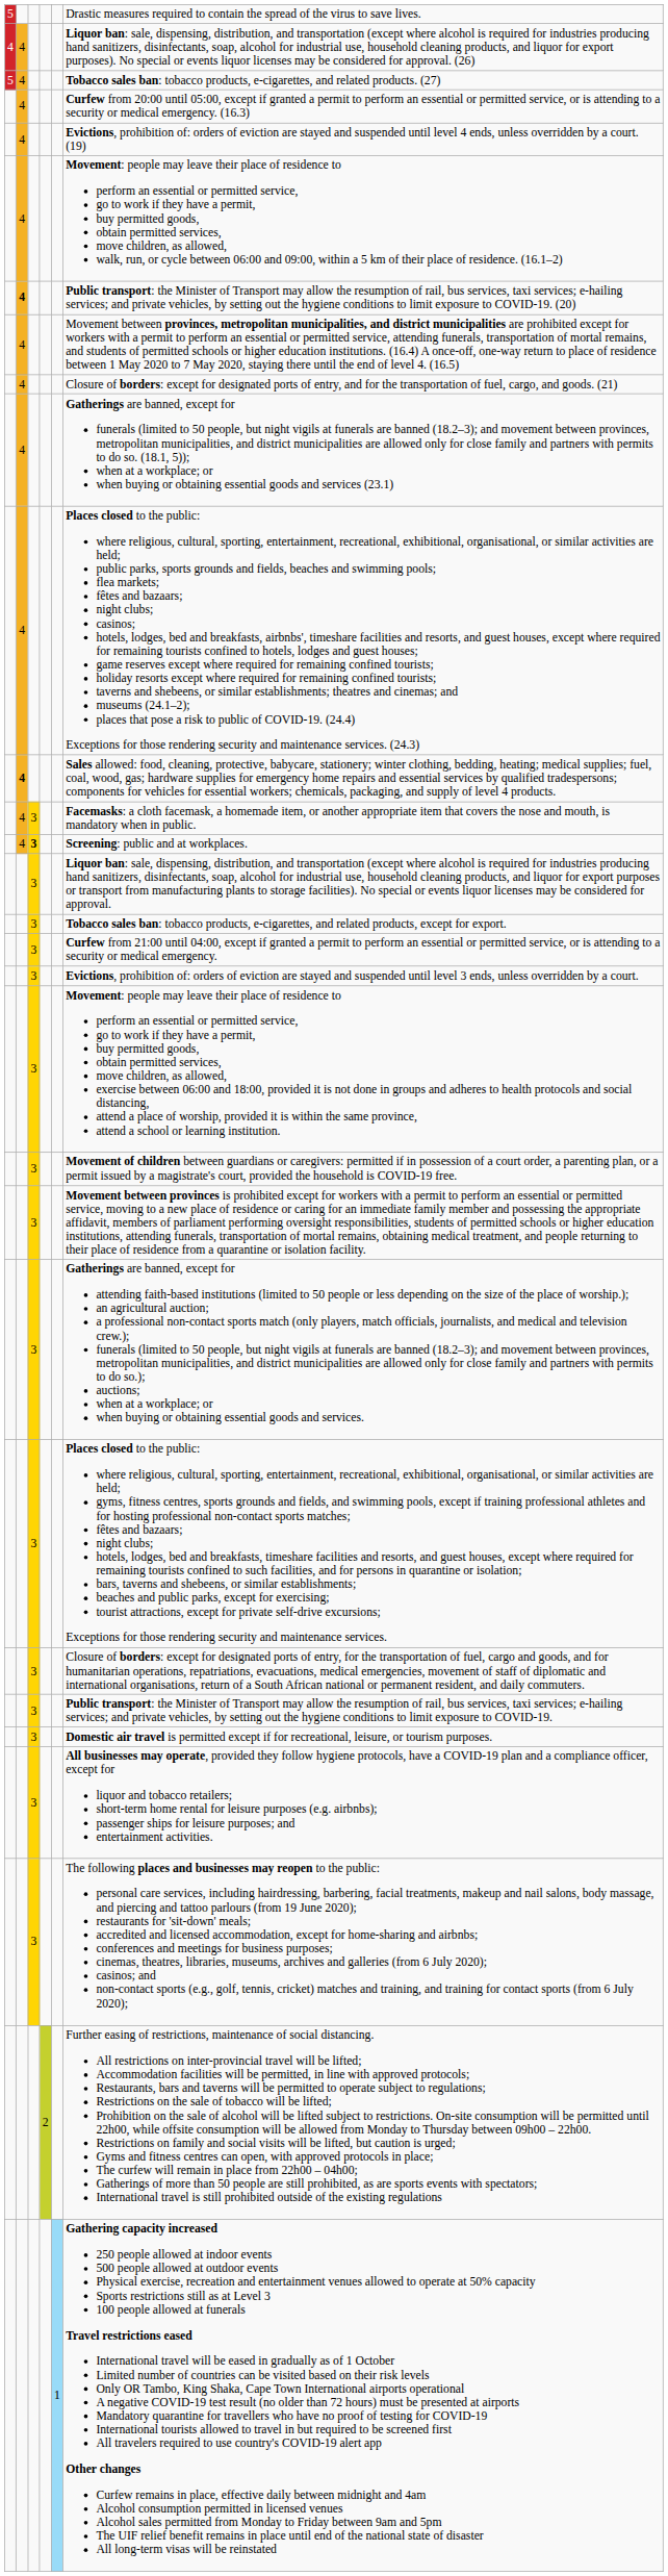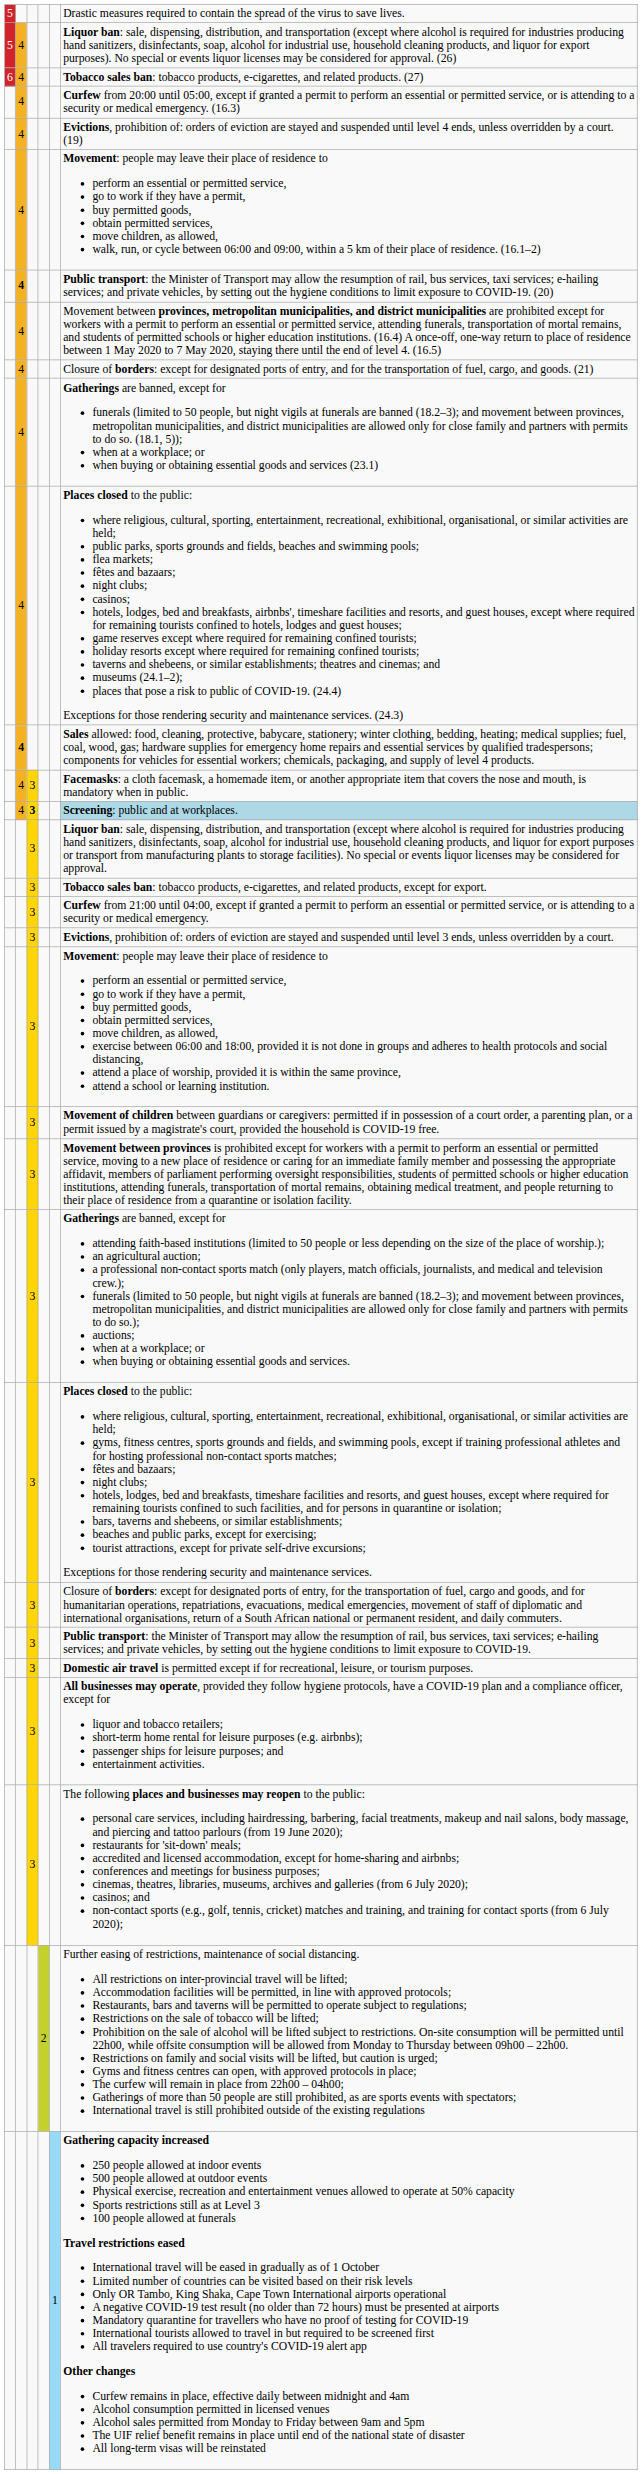row 2 | column 1: 4 -> 5
row 3 | column 1: 5 -> 6
row 14 | column 6: no background -> lightblue background
